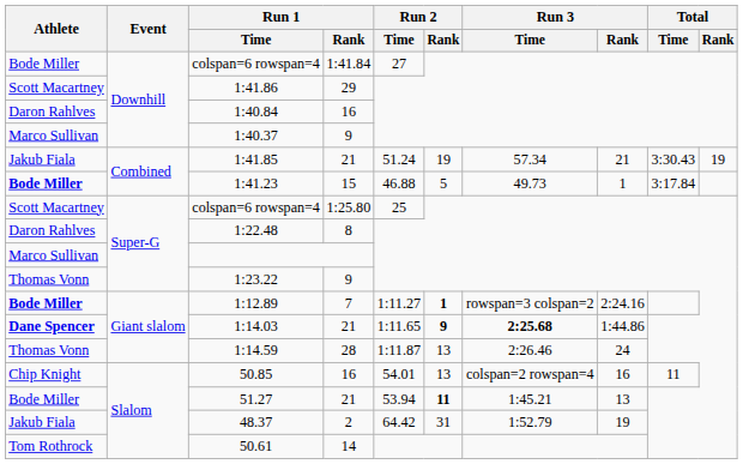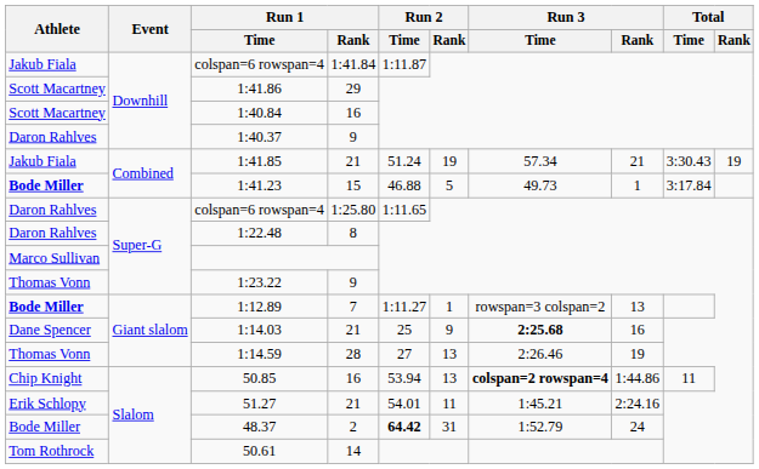colspan=6 rowspan=4 / 1:41.84 | Athlete: Bode Miller -> Jakub Fiala
colspan=6 rowspan=4 / 1:41.84 | Run 2 / Time: 27 -> 1:11.87
1:40.84 | Athlete: Daron Rahlves -> Scott Macartney
1:40.37 | Athlete: Marco Sullivan -> Daron Rahlves
colspan=6 rowspan=4 / 1:25.80 | Athlete: Scott Macartney -> Daron Rahlves
colspan=6 rowspan=4 / 1:25.80 | Run 2 / Time: 25 -> 1:11.65
1:12.89 | Run 2 / Rank: bold -> normal
1:12.89 | Run 3 / Rank: 2:24.16 -> 13
1:14.03 | Athlete: bold -> normal
1:14.03 | Run 2 / Time: 1:11.65 -> 25
1:14.03 | Run 2 / Rank: bold -> normal
1:14.03 | Run 3 / Rank: 1:44.86 -> 16
1:14.59 | Run 2 / Time: 1:11.87 -> 27
1:14.59 | Run 3 / Rank: 24 -> 19
50.85 | Run 2 / Time: 54.01 -> 53.94
50.85 | Run 3 / Time: normal -> bold
50.85 | Run 3 / Rank: 16 -> 1:44.86
51.27 | Athlete: Bode Miller -> Erik Schlopy
51.27 | Run 2 / Time: 53.94 -> 54.01
51.27 | Run 2 / Rank: bold -> normal
51.27 | Run 3 / Rank: 13 -> 2:24.16
48.37 | Athlete: Jakub Fiala -> Bode Miller
48.37 | Run 2 / Time: normal -> bold
48.37 | Run 3 / Rank: 19 -> 24
